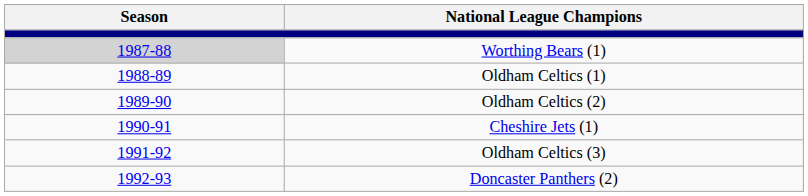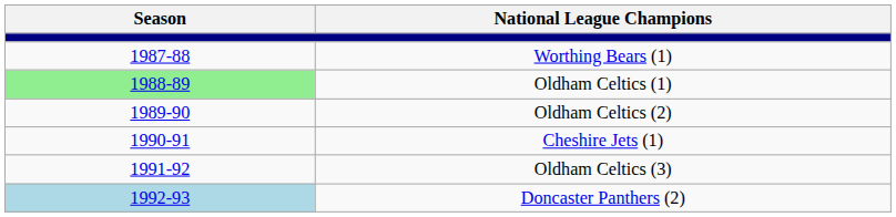Worthing Bears (1) | Season: lightgrey background -> no background
Oldham Celtics (1) | Season: no background -> lightgreen background
Doncaster Panthers (2) | Season: no background -> lightblue background
